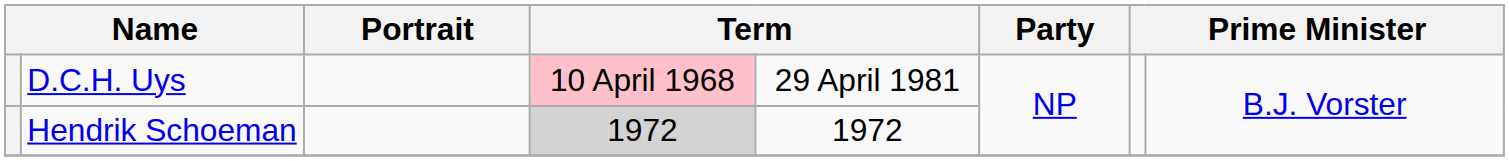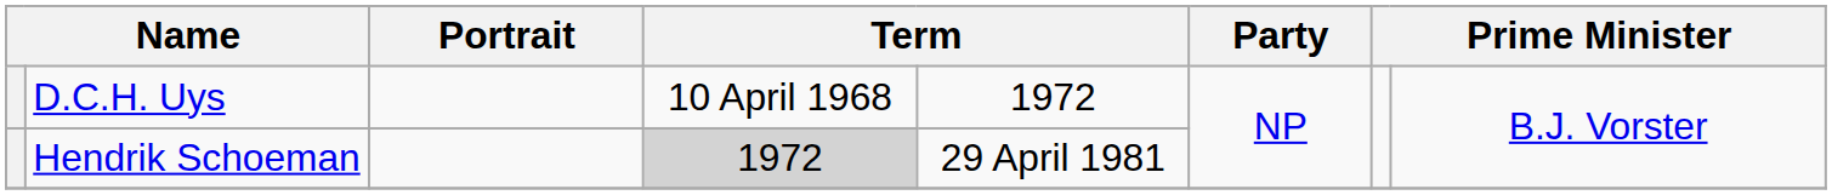D.C.H. Uys | column 4: pink background -> no background
D.C.H. Uys | column 5: 29 April 1981 -> 1972
Hendrik Schoeman | column 5: 1972 -> 29 April 1981
